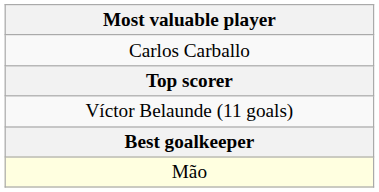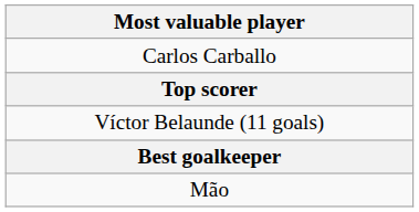row 6 | column 1: lightyellow background -> no background
